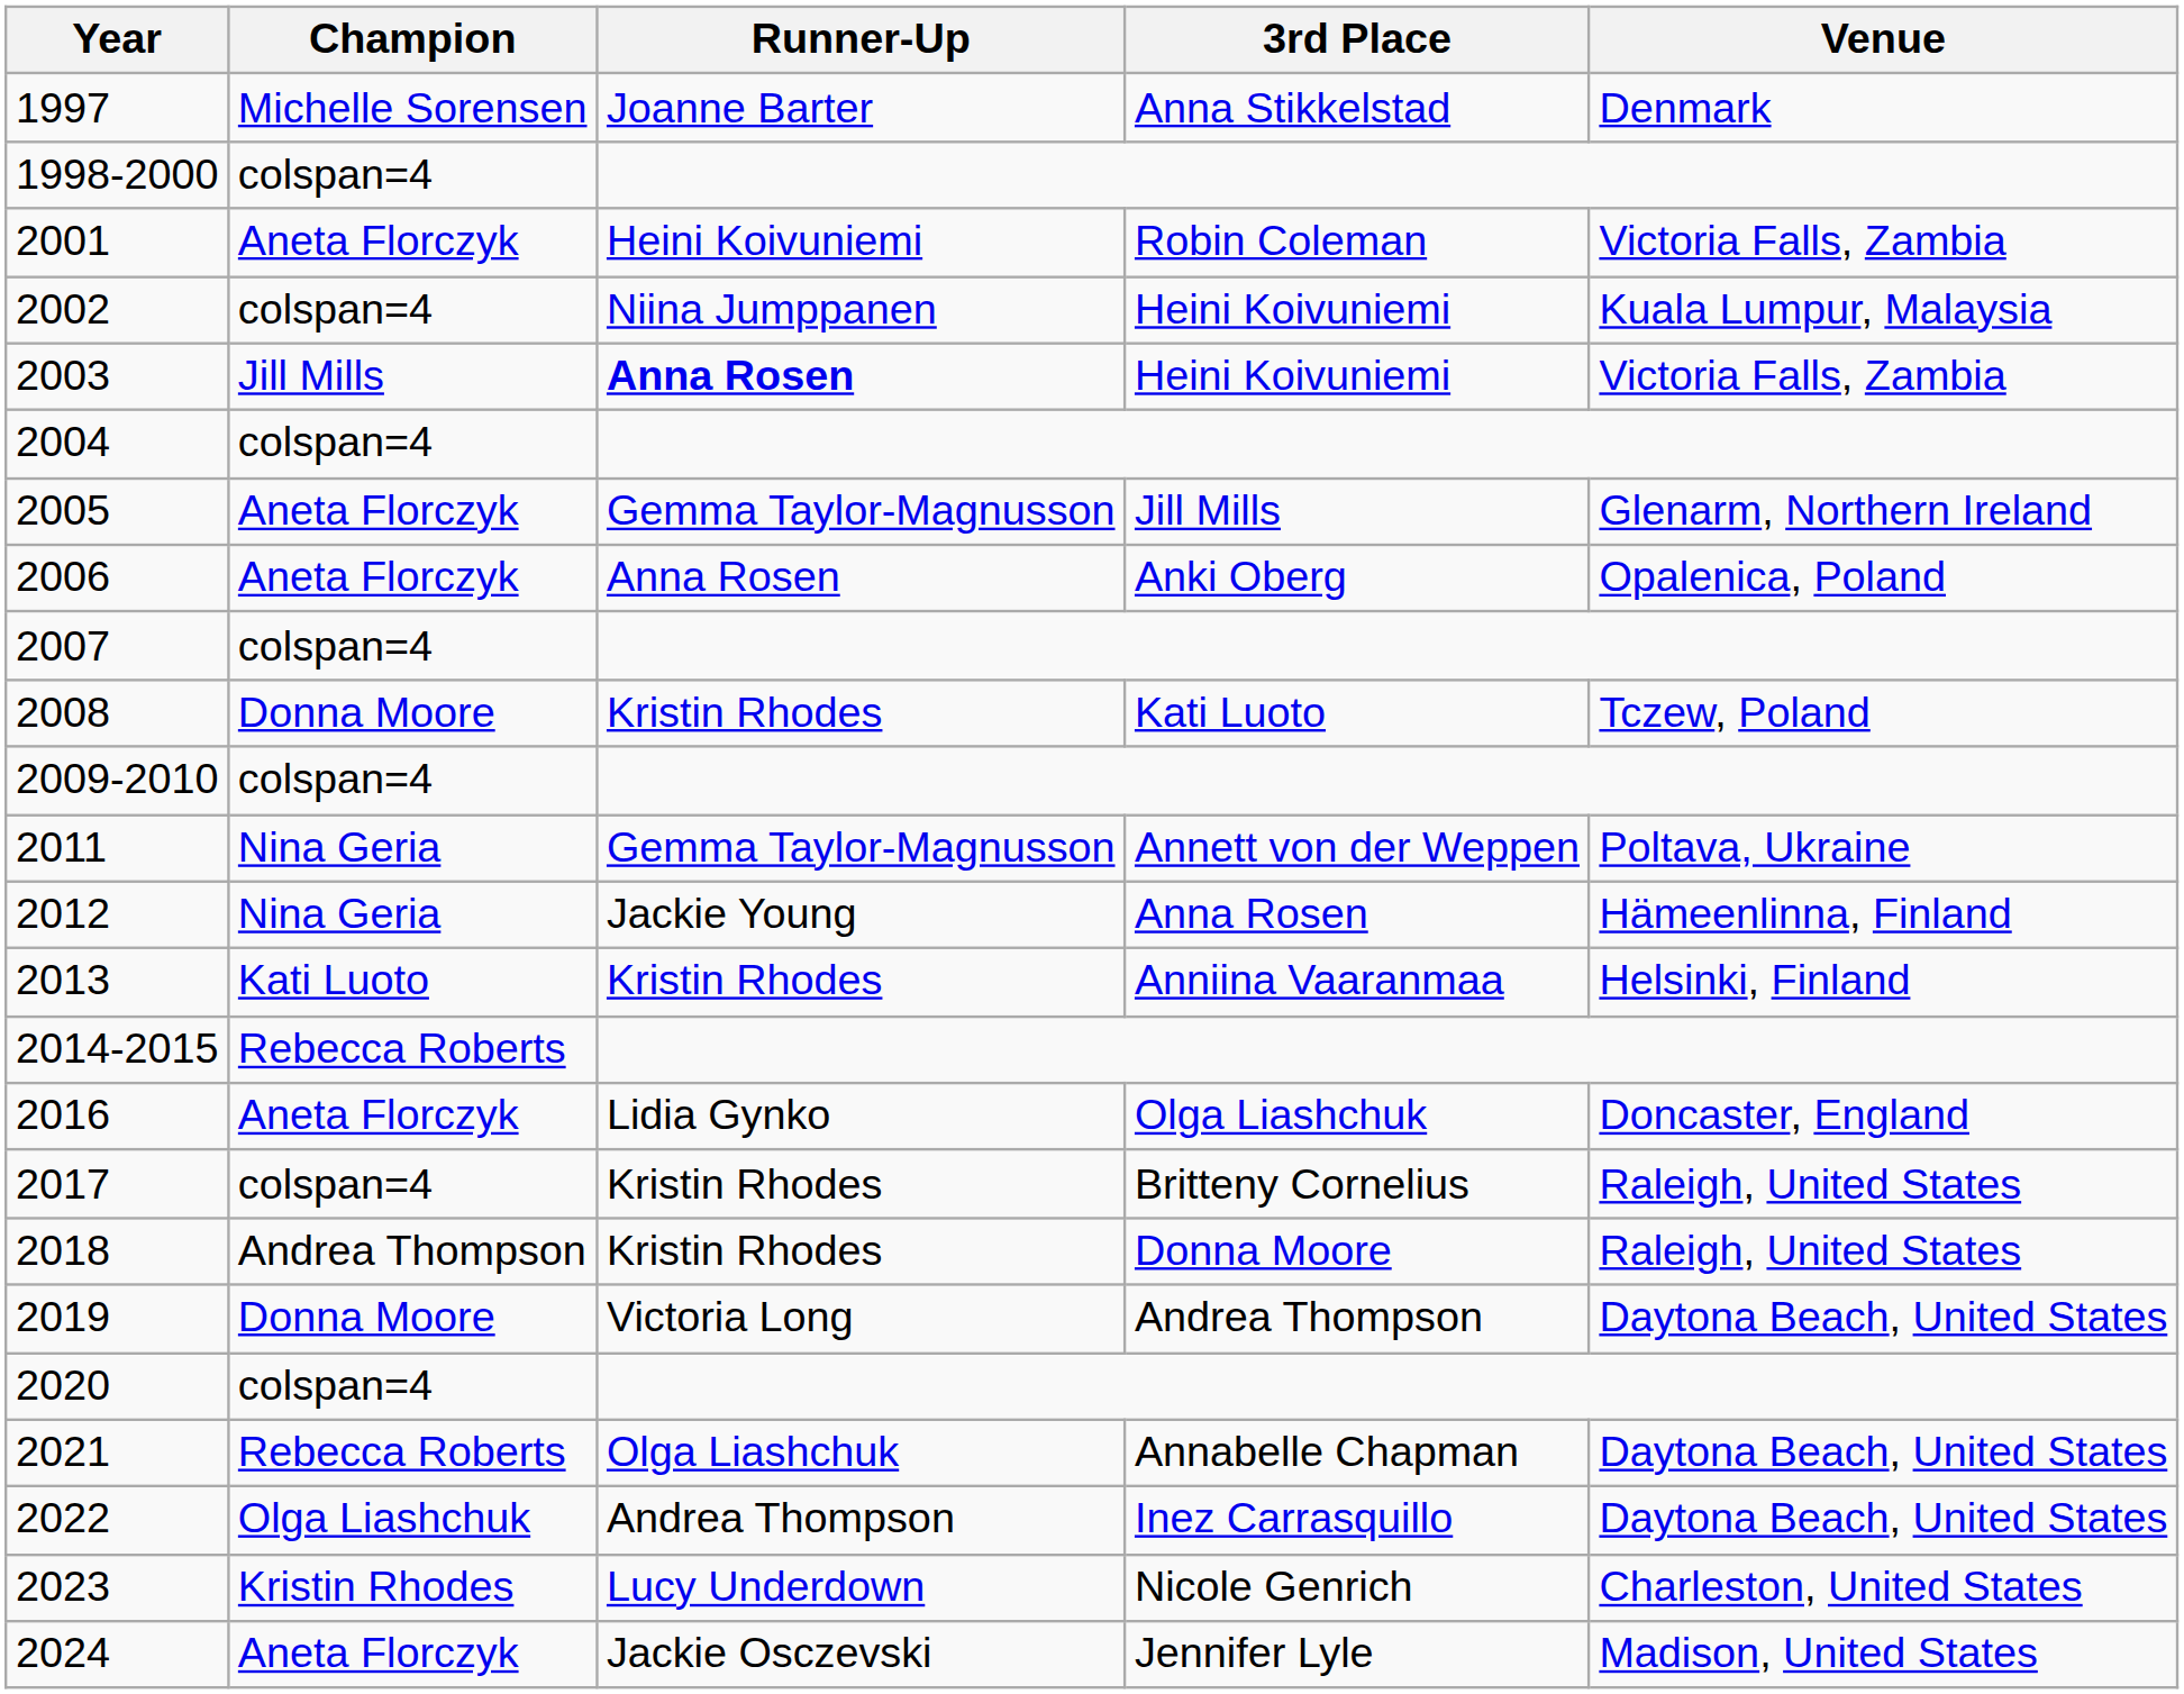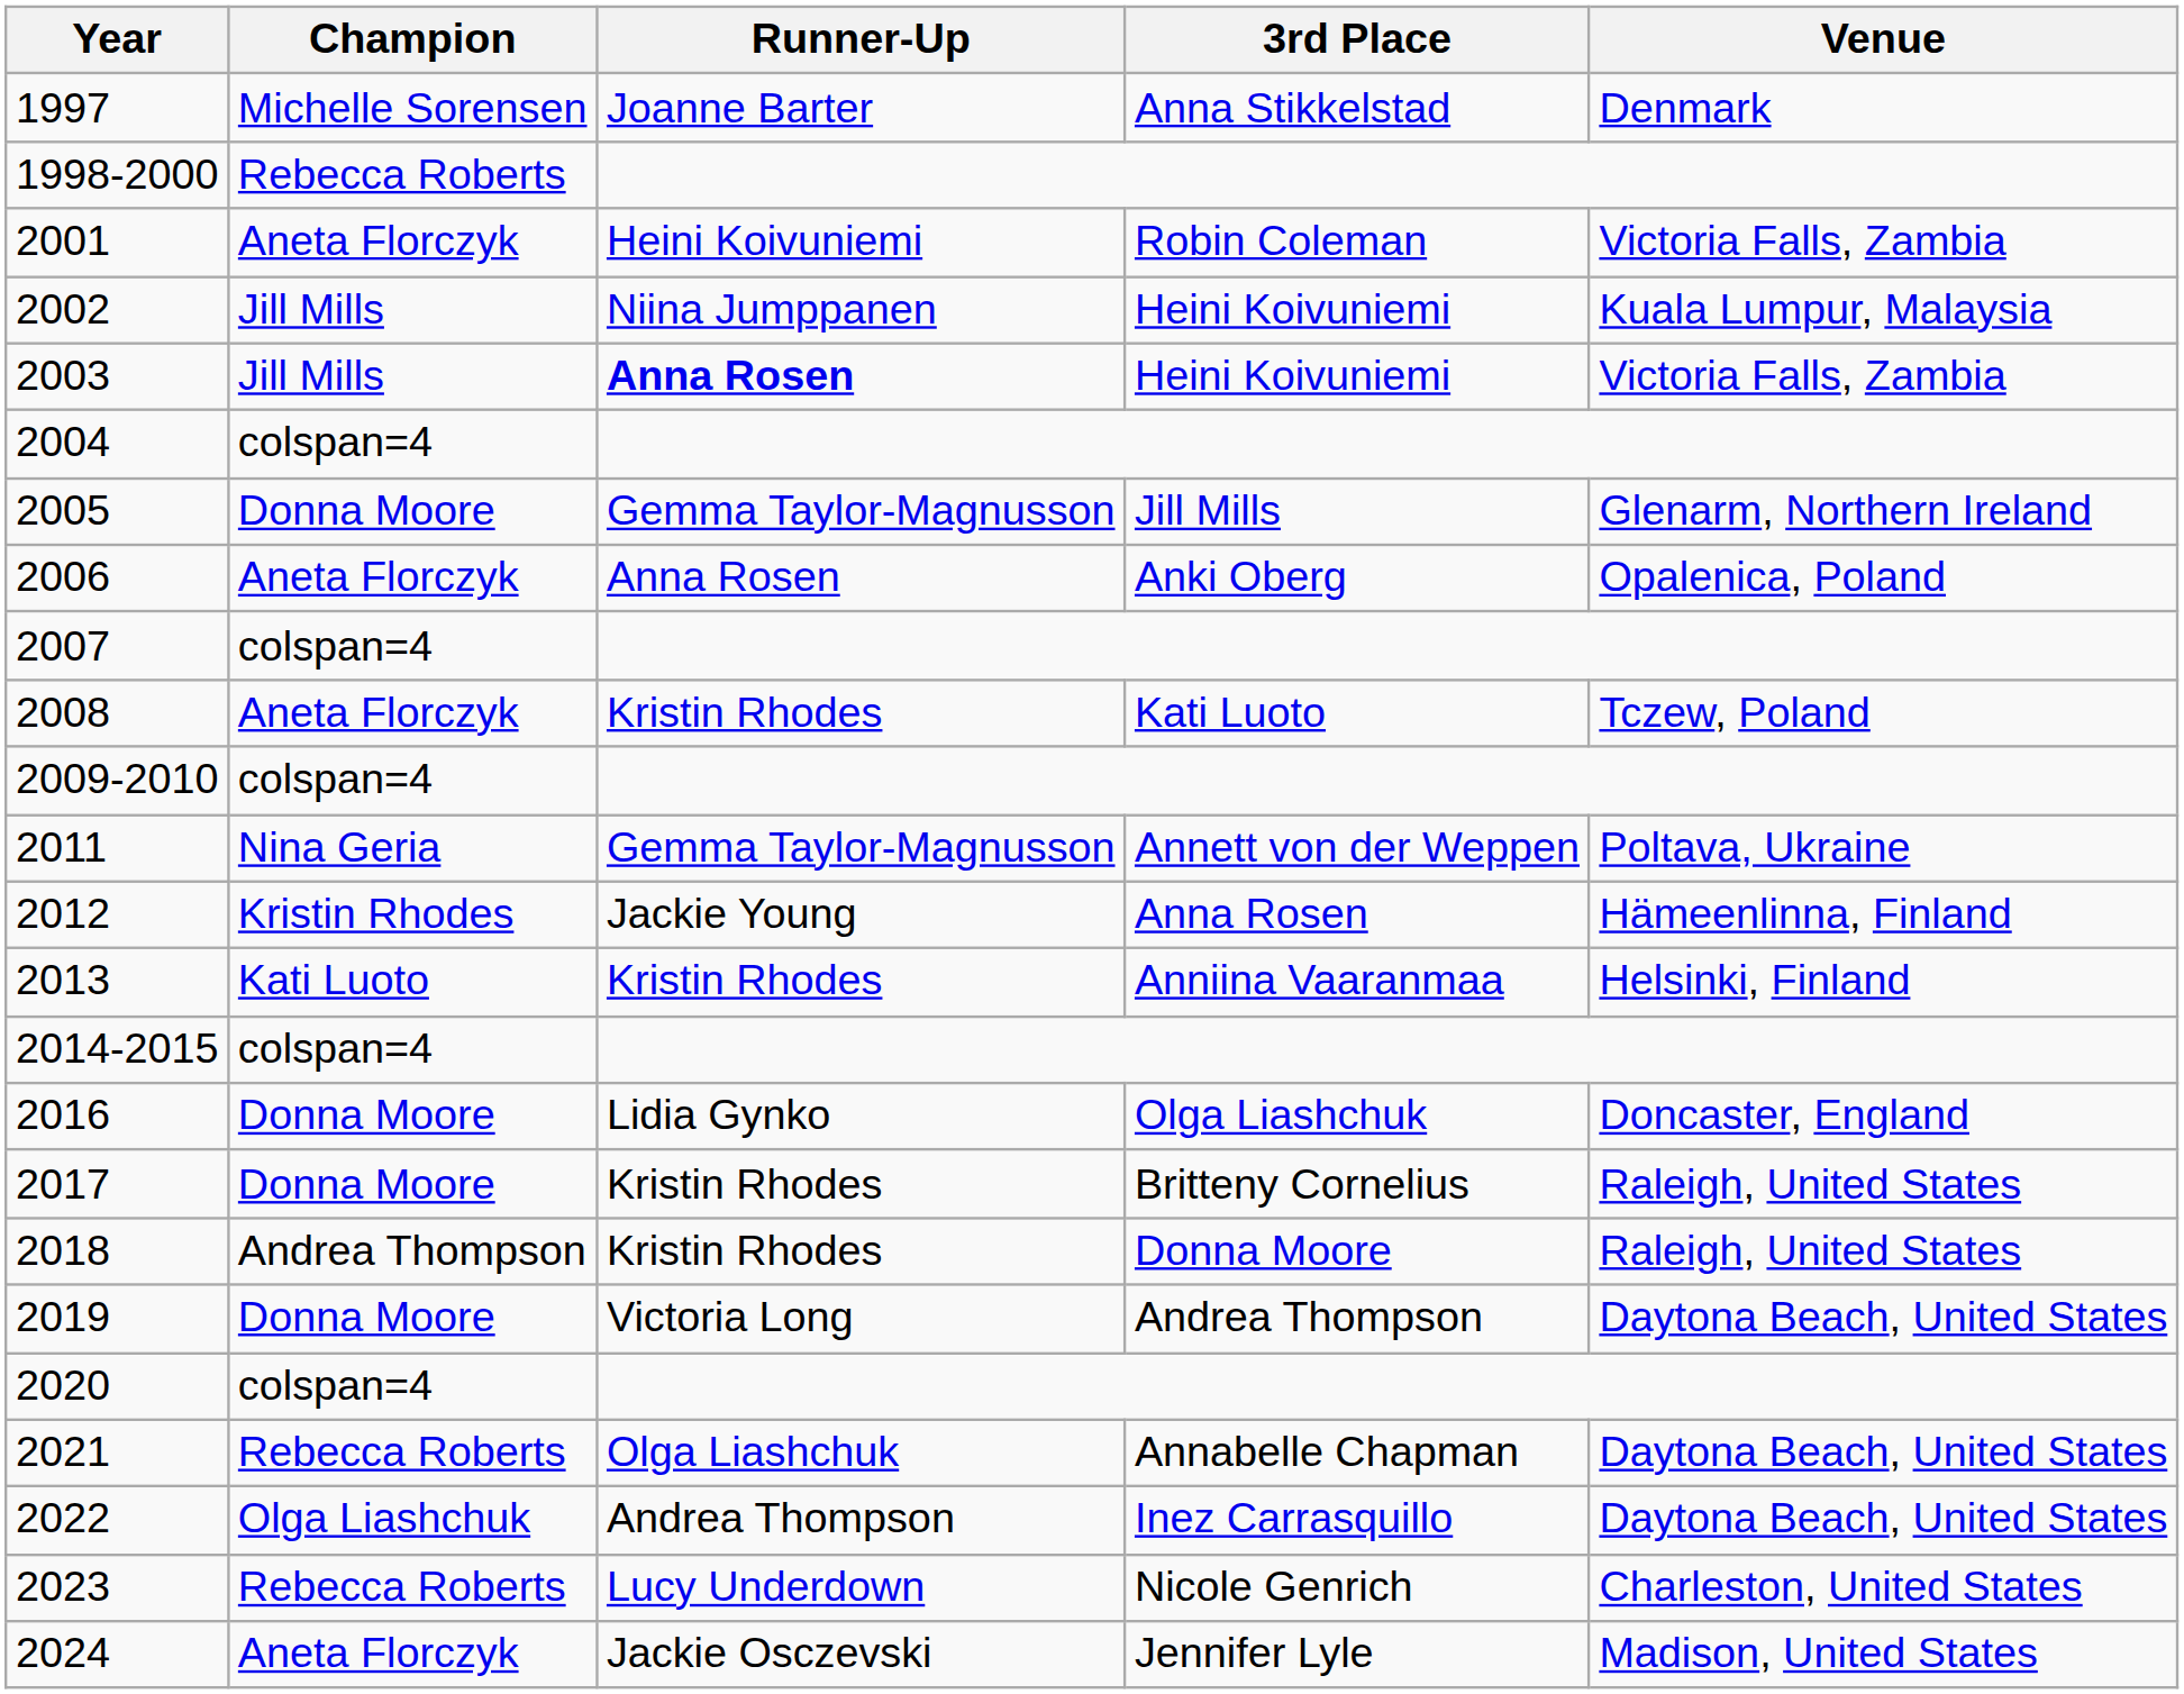1998-2000 | Champion: colspan=4 -> Rebecca Roberts
2002 | Champion: colspan=4 -> Jill Mills
2005 | Champion: Aneta Florczyk -> Donna Moore
2008 | Champion: Donna Moore -> Aneta Florczyk
2012 | Champion: Nina Geria -> Kristin Rhodes
2014-2015 | Champion: Rebecca Roberts -> colspan=4
2016 | Champion: Aneta Florczyk -> Donna Moore
2017 | Champion: colspan=4 -> Donna Moore
2023 | Champion: Kristin Rhodes -> Rebecca Roberts
